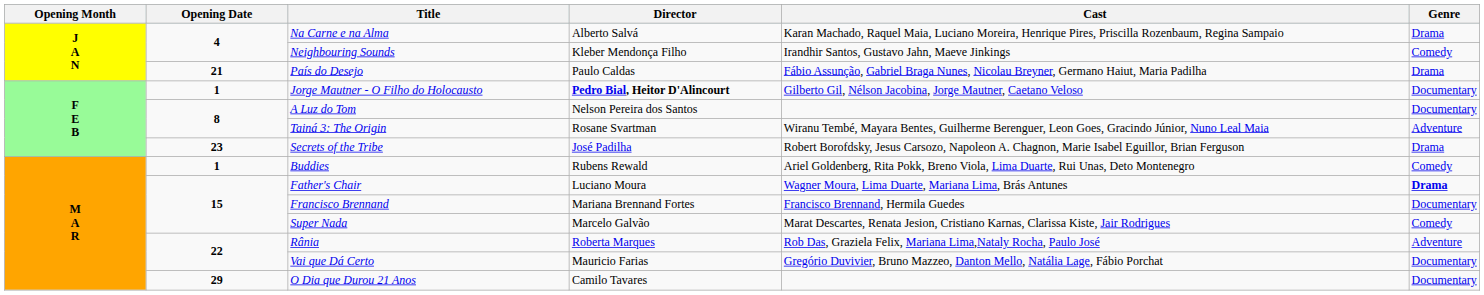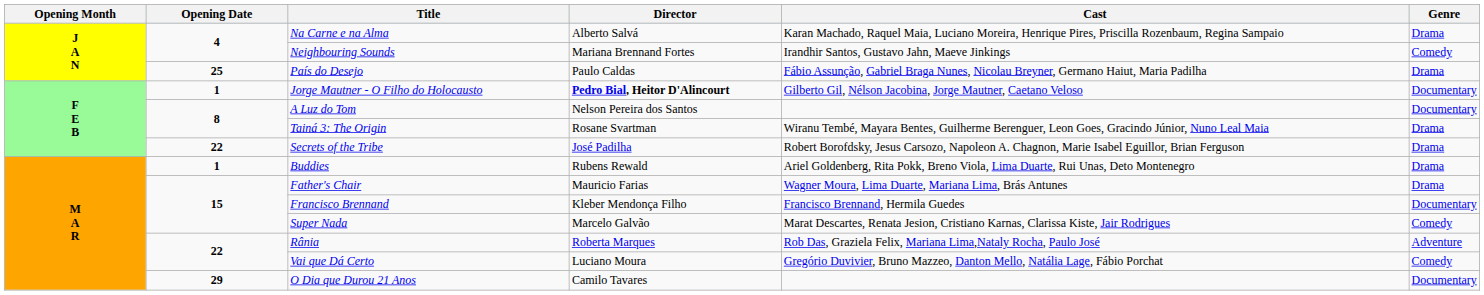Neighbouring Sounds | Director: Kleber Mendonça Filho -> Mariana Brennand Fortes
País do Desejo | Opening Date: 21 -> 25
Tainá 3: The Origin | Genre: Adventure -> Drama
Secrets of the Tribe | Opening Date: 23 -> 22
Buddies | Genre: Comedy -> Drama
Father's Chair | Director: Luciano Moura -> Mauricio Farias
Father's Chair | Genre: bold -> normal
Francisco Brennand | Director: Mariana Brennand Fortes -> Kleber Mendonça Filho
Vai que Dá Certo | Director: Mauricio Farias -> Luciano Moura
Vai que Dá Certo | Genre: Documentary -> Comedy
